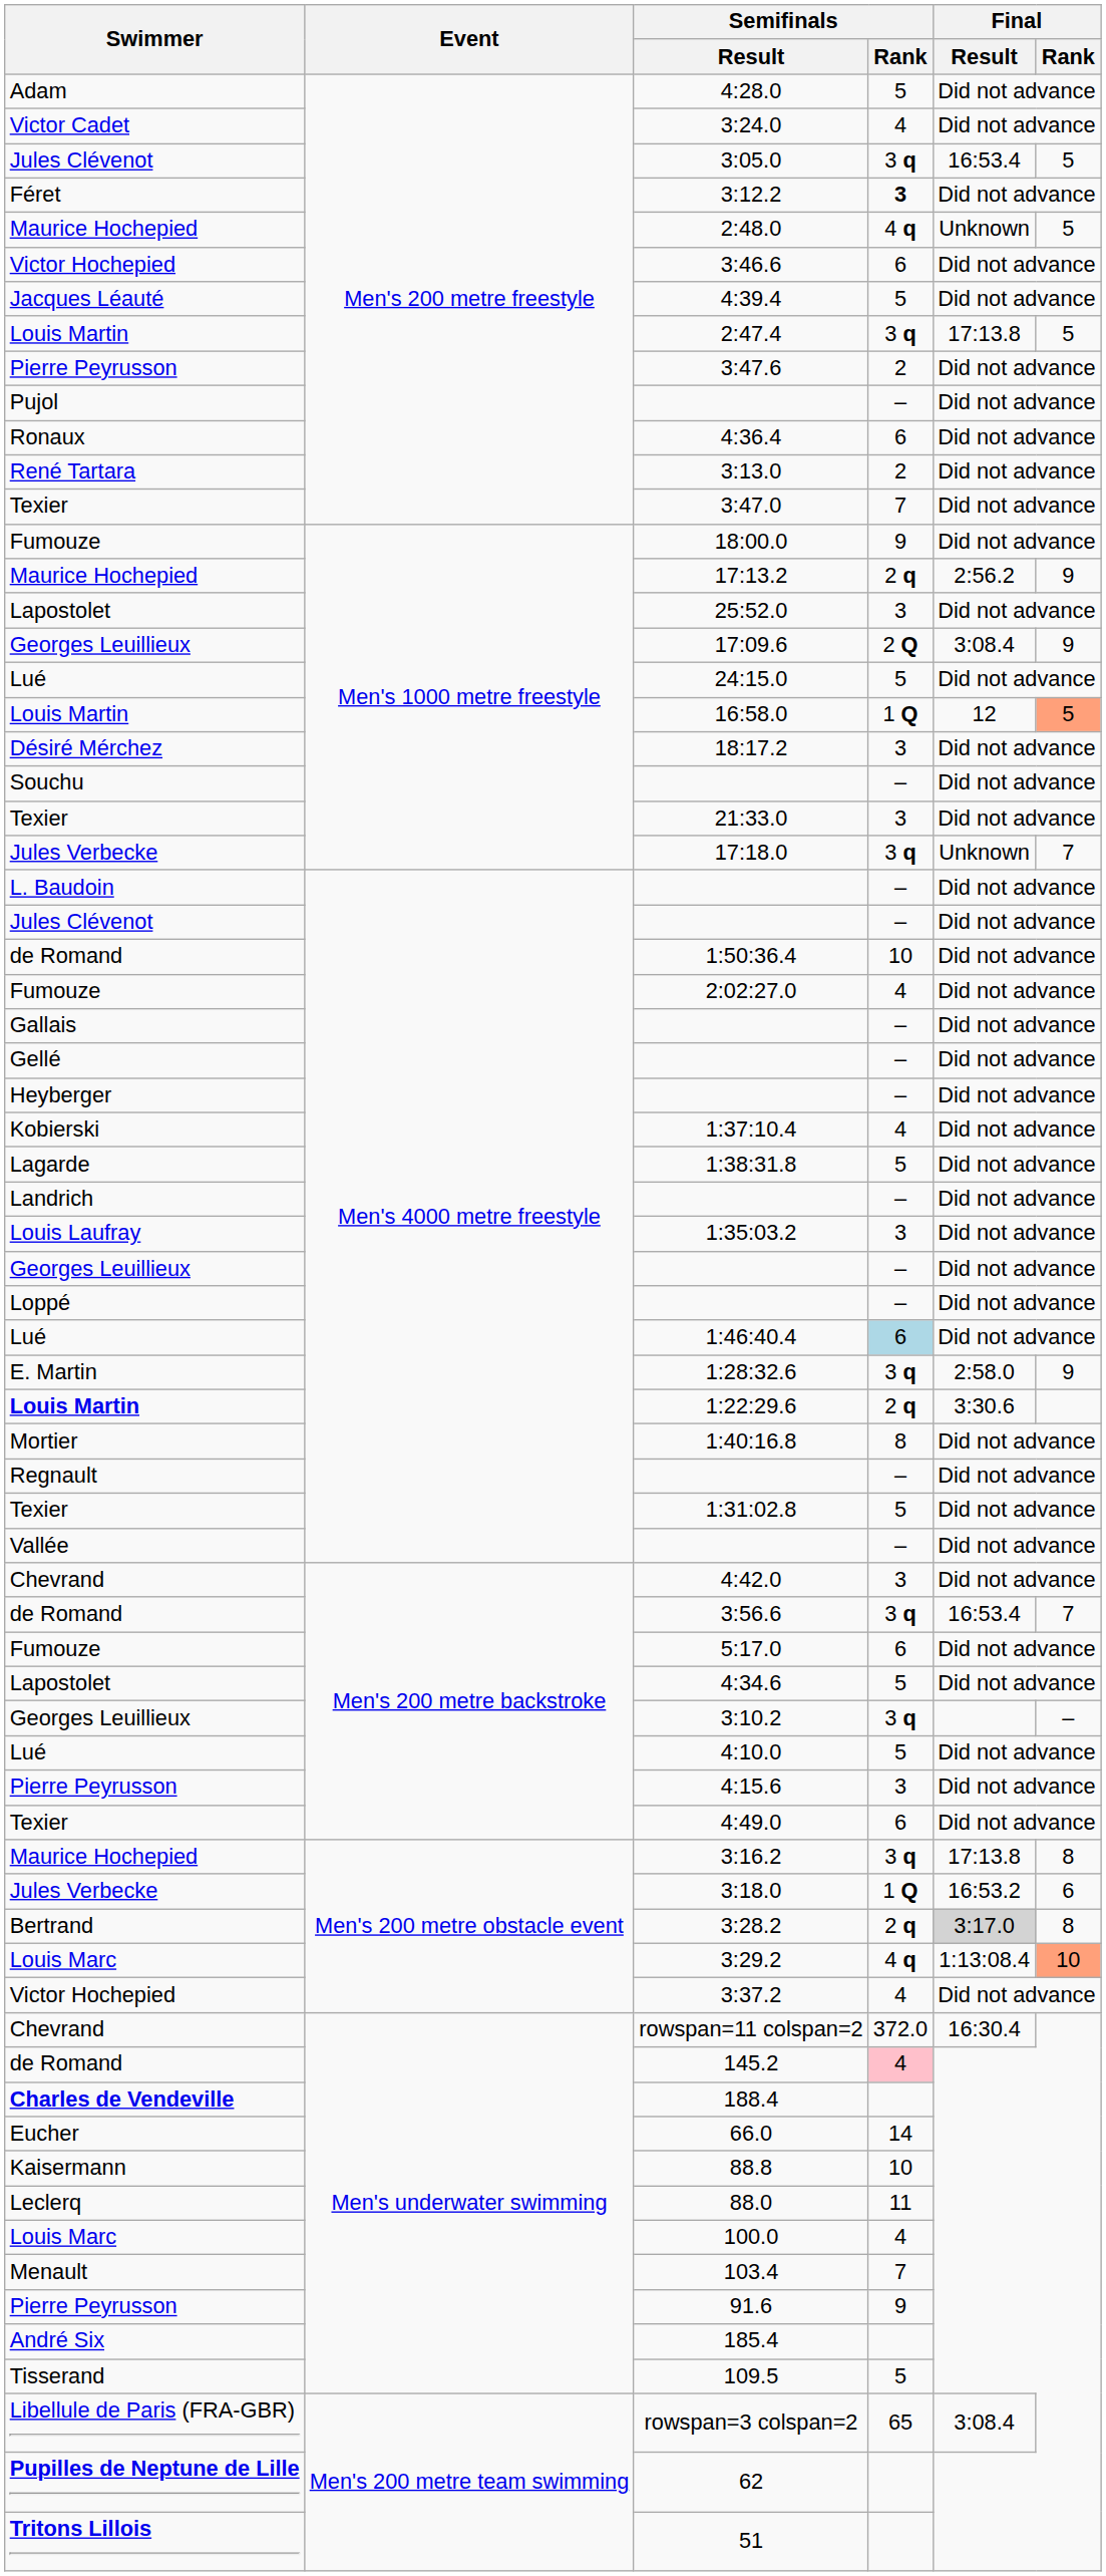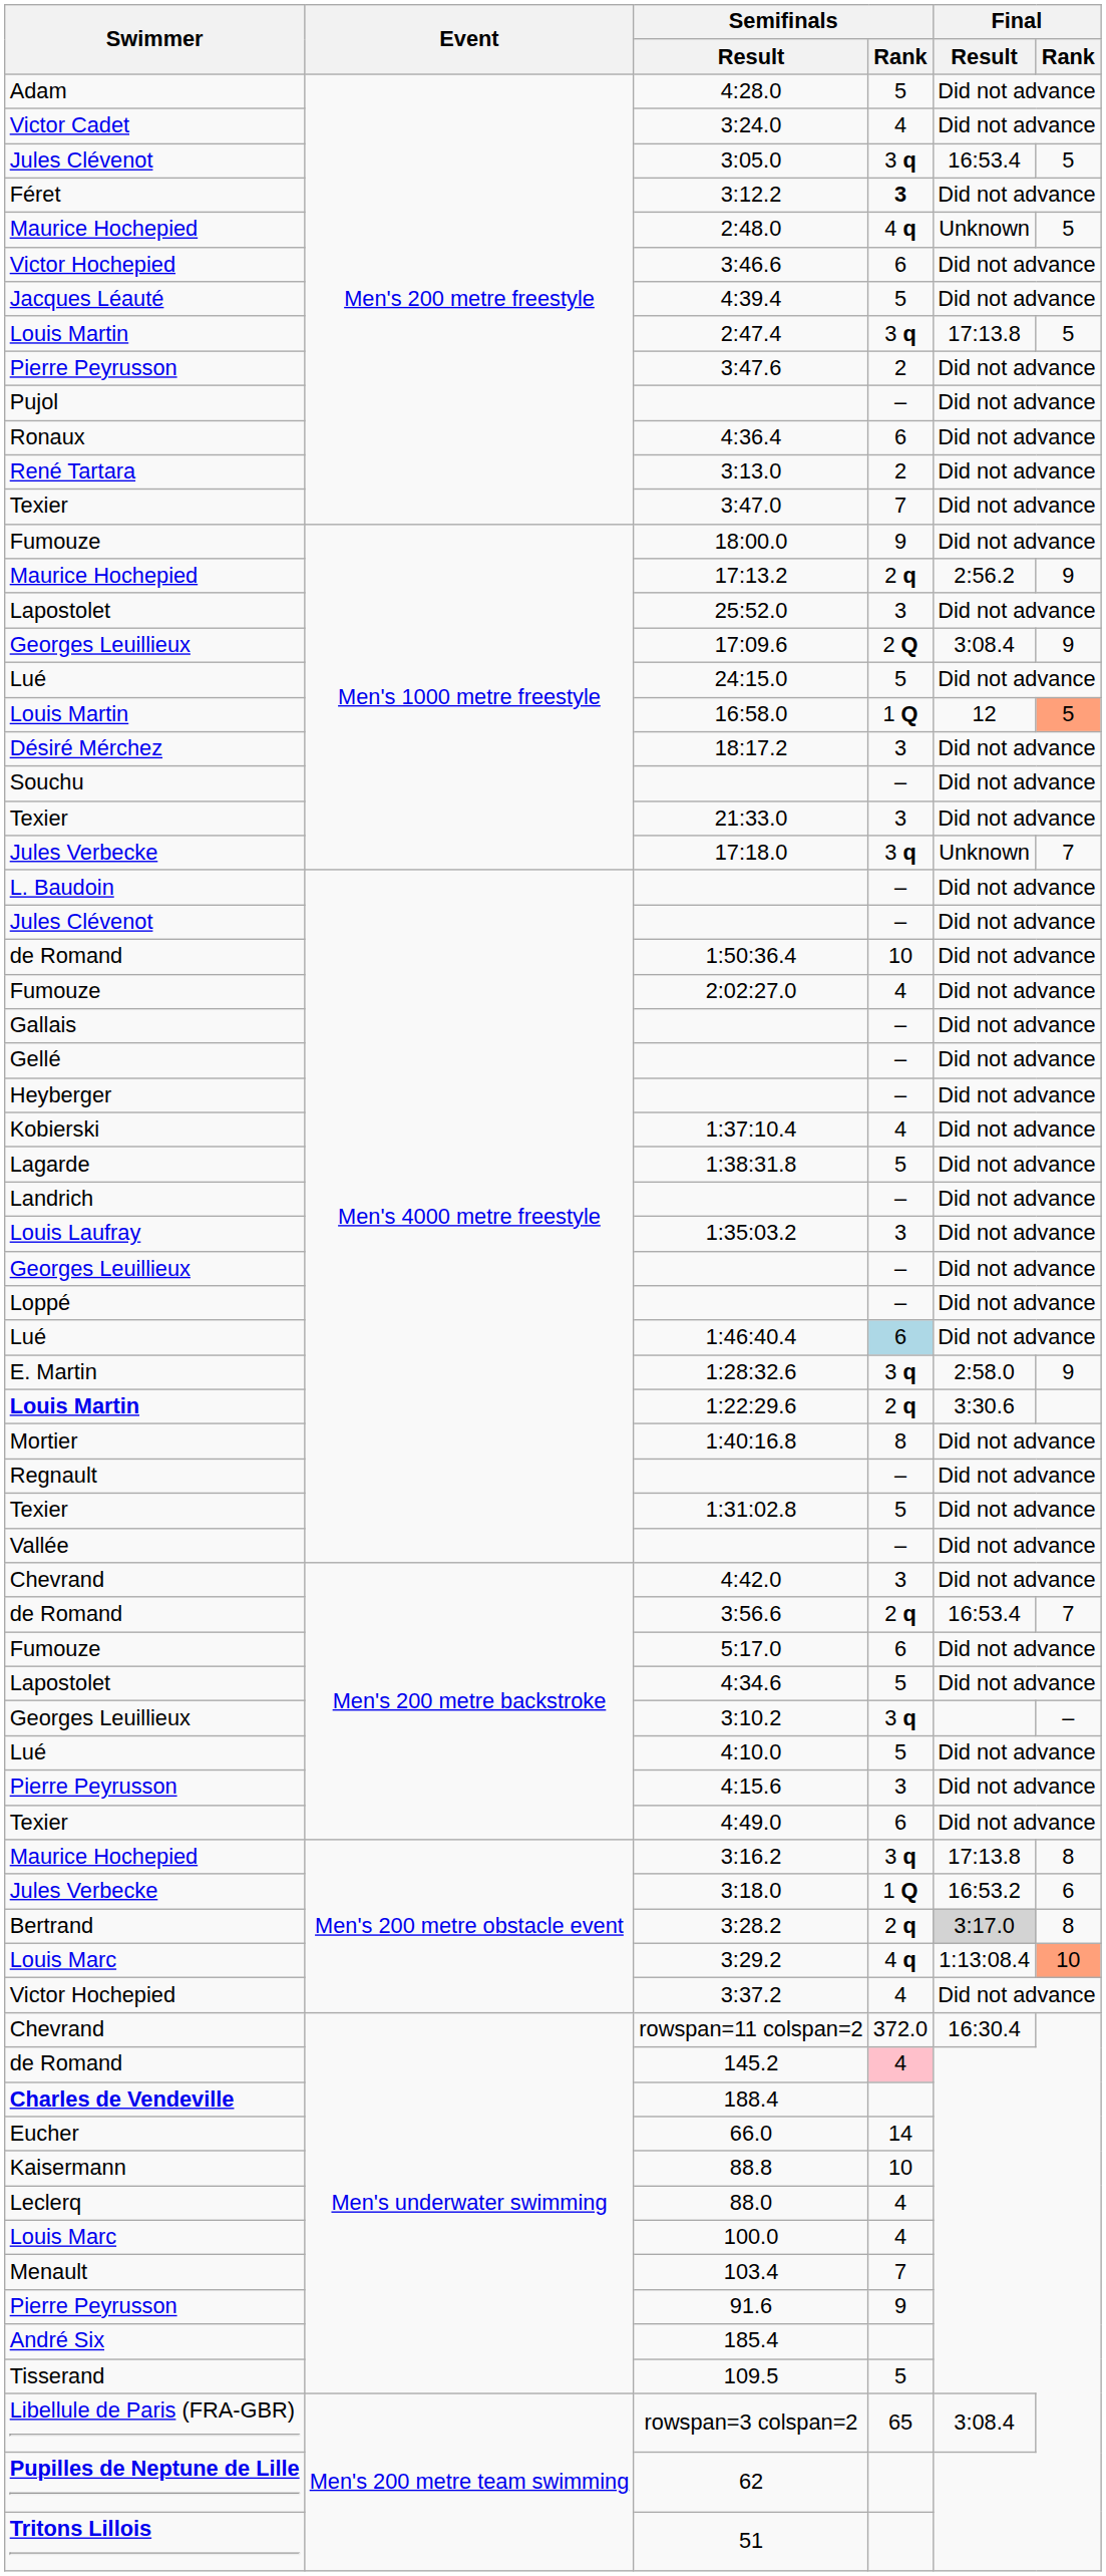3:56.6 | Semifinals / Rank: 3 q -> 2 q
88.0 | Semifinals / Rank: 11 -> 4
